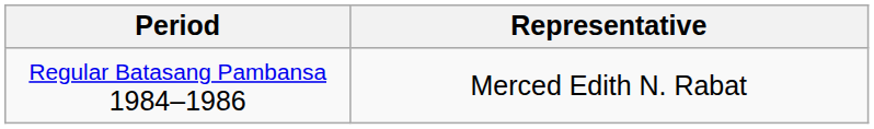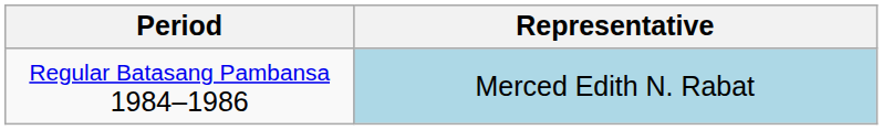Regular Batasang Pambansa 1984–1986 | Representative: no background -> lightblue background
